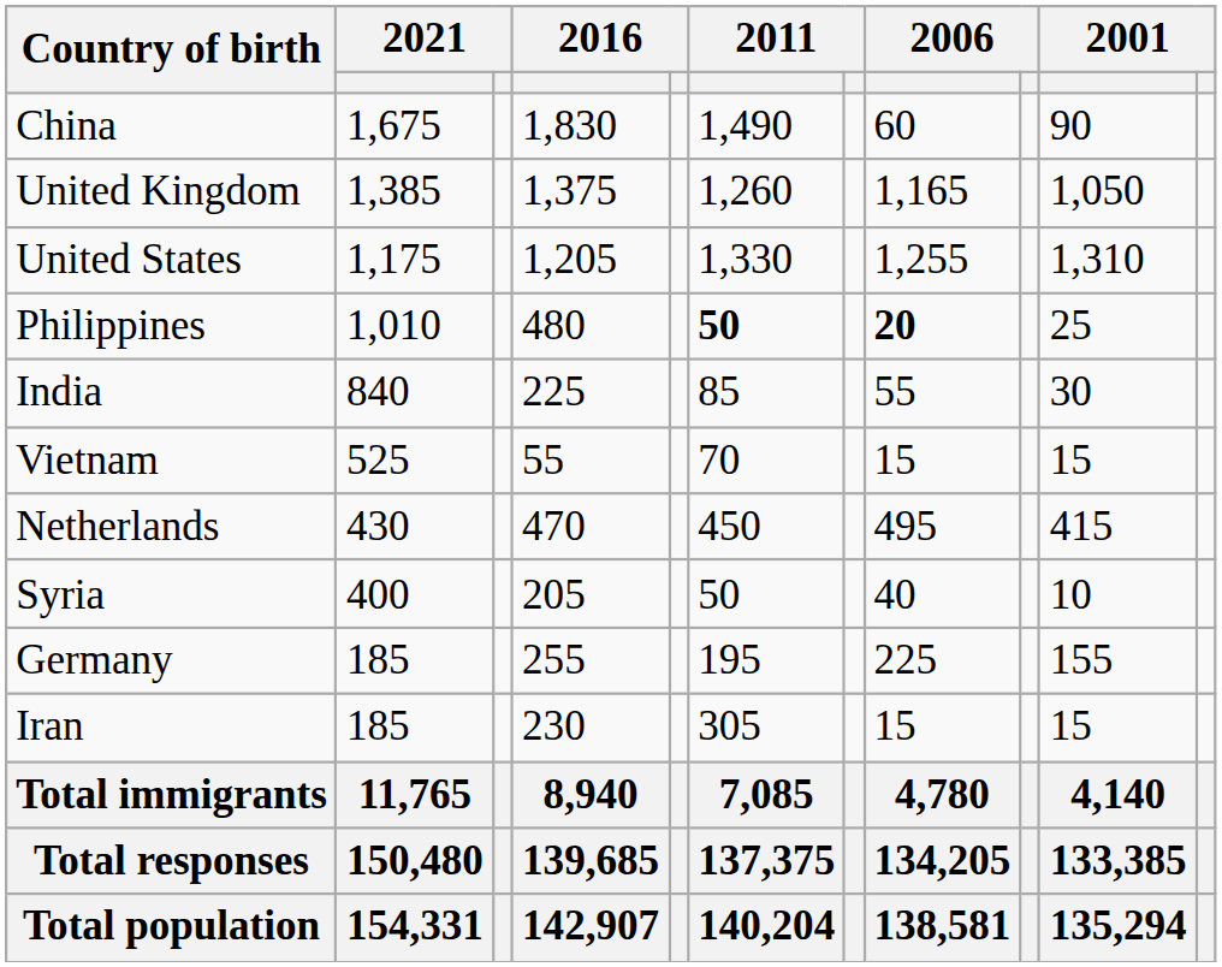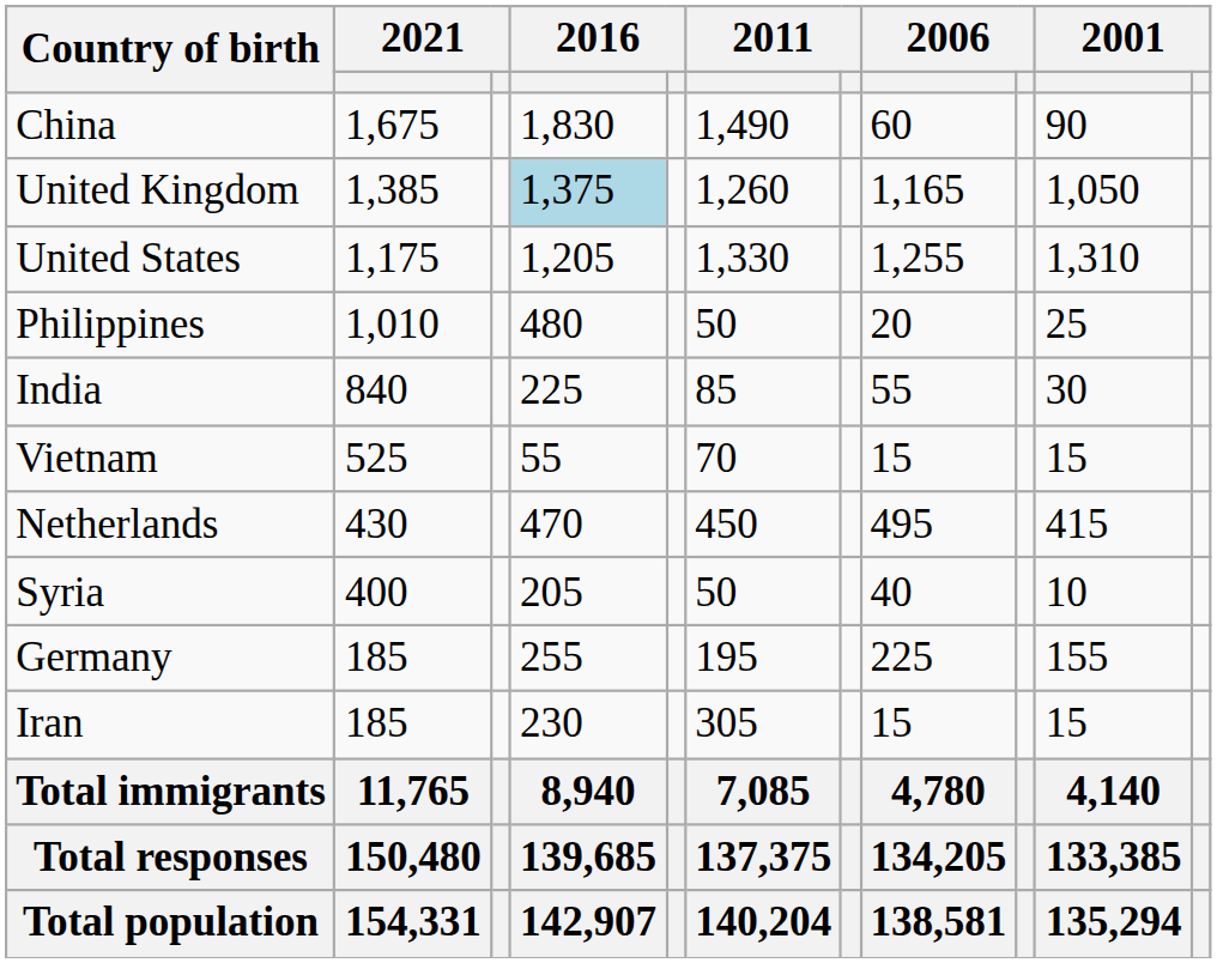United Kingdom | column 4: no background -> lightblue background
Philippines | column 6: bold -> normal
Philippines | column 8: bold -> normal
